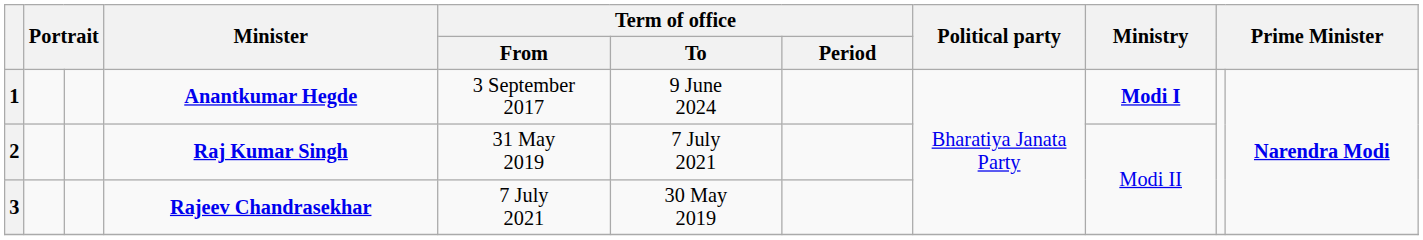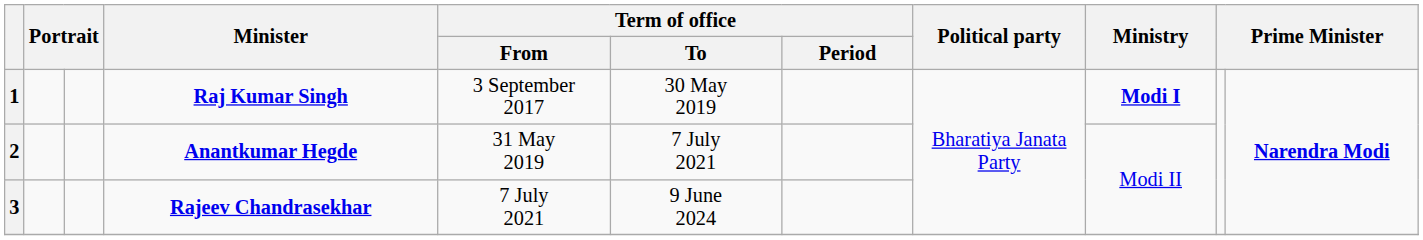1 | Minister: Anantkumar Hegde -> Raj Kumar Singh
1 | Term of office / To: 9 June 2024 -> 30 May 2019
2 | Minister: Raj Kumar Singh -> Anantkumar Hegde
3 | Term of office / To: 30 May 2019 -> 9 June 2024
